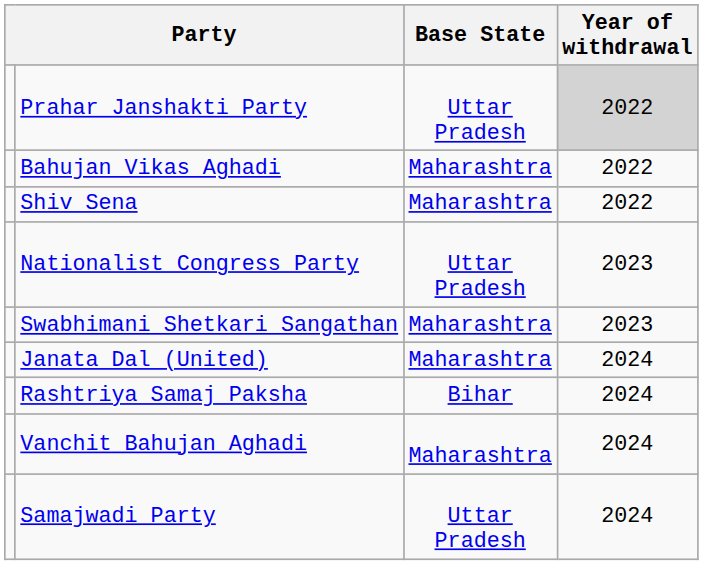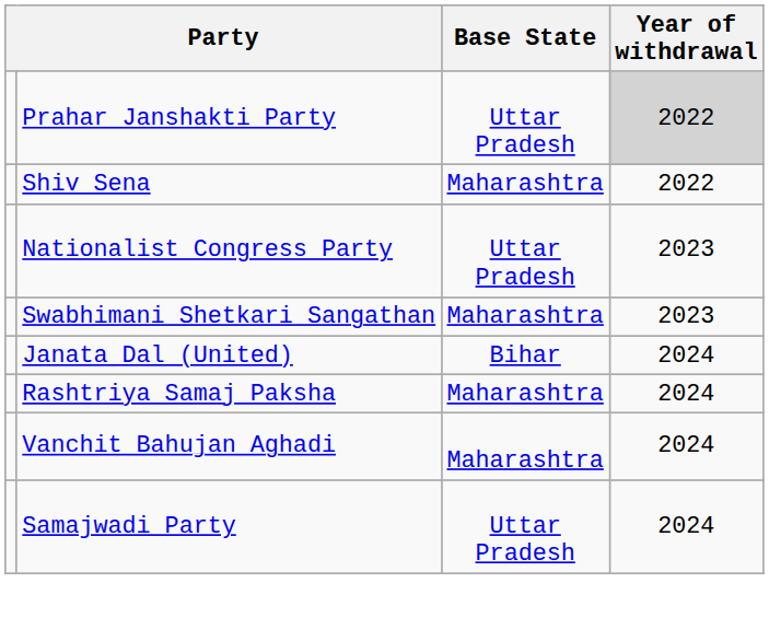- row: Bahujan Vikas Aghadi | Maharashtra | 2022
Janata Dal (United) | Base State: Maharashtra -> Bihar
Rashtriya Samaj Paksha | Base State: Bihar -> Maharashtra
